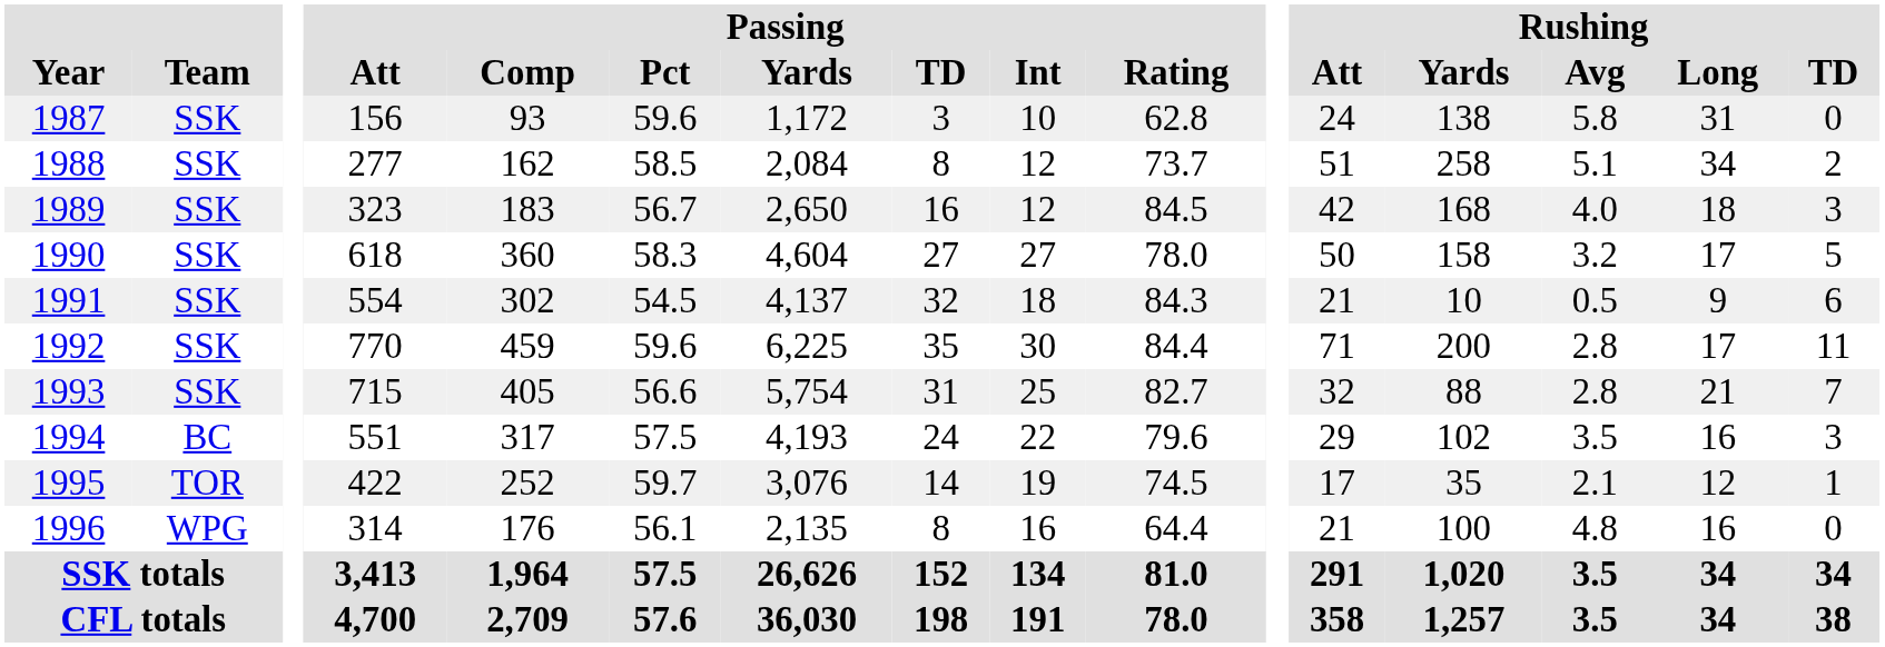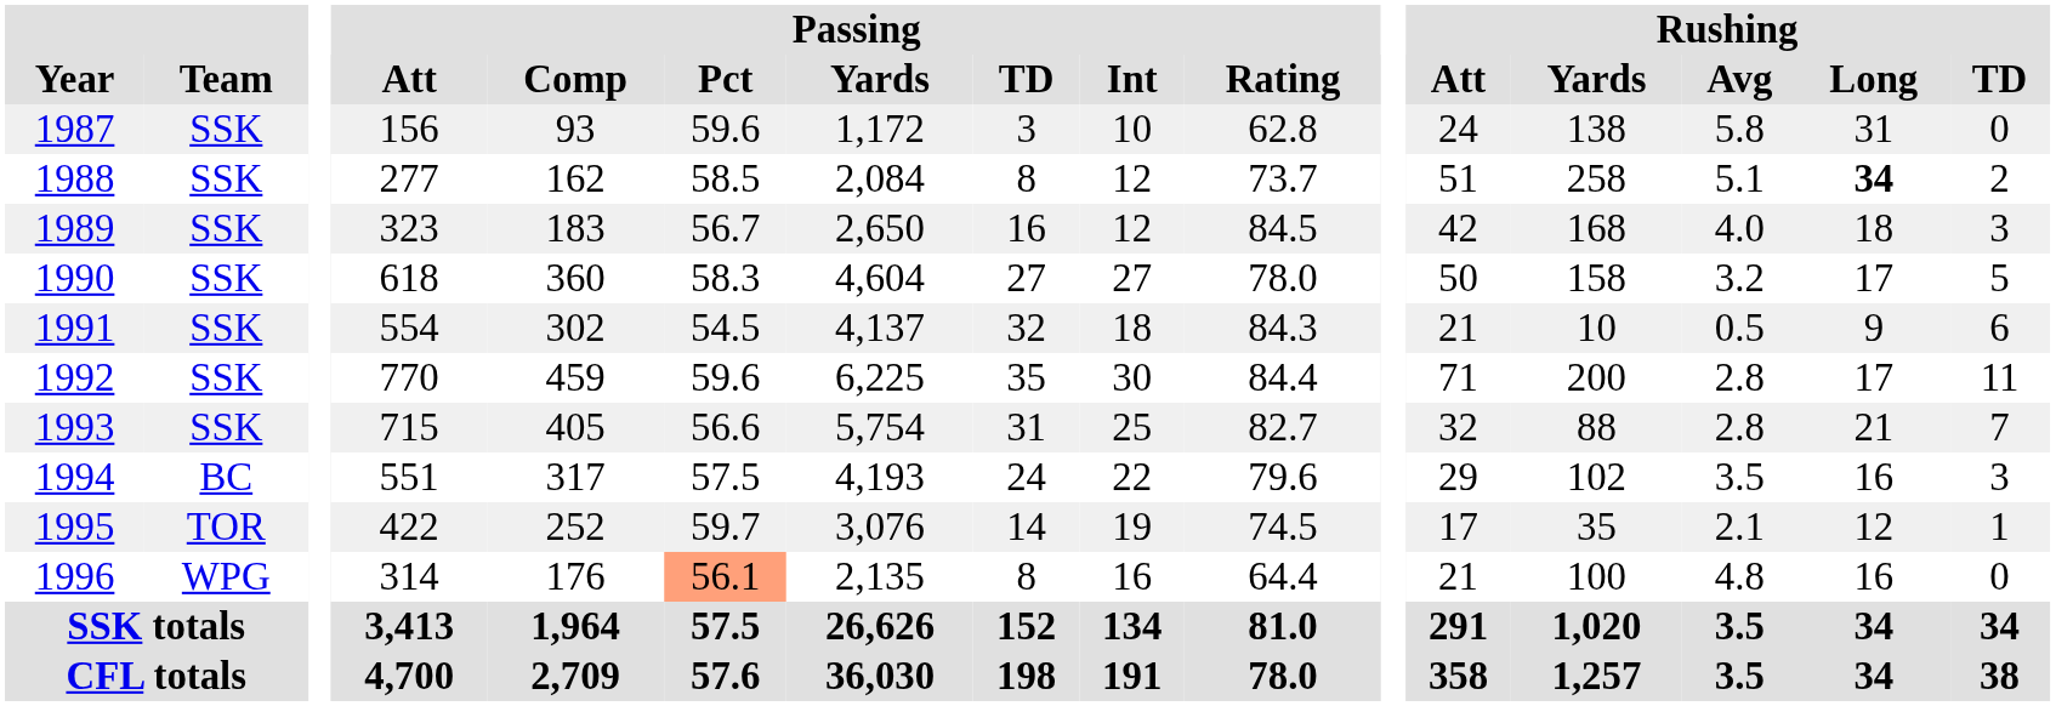1988 | Rushing / Long: normal -> bold
1996 | Passing / Pct: no background -> lightsalmon background
